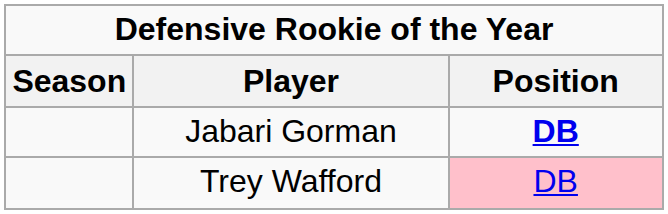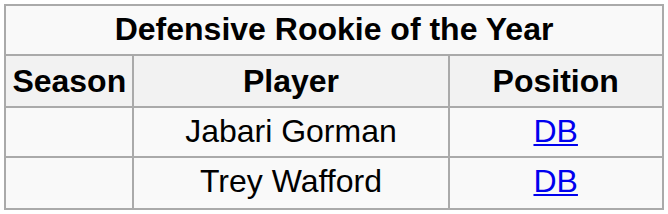Jabari Gorman | Position: bold -> normal
Trey Wafford | Position: pink background -> no background
